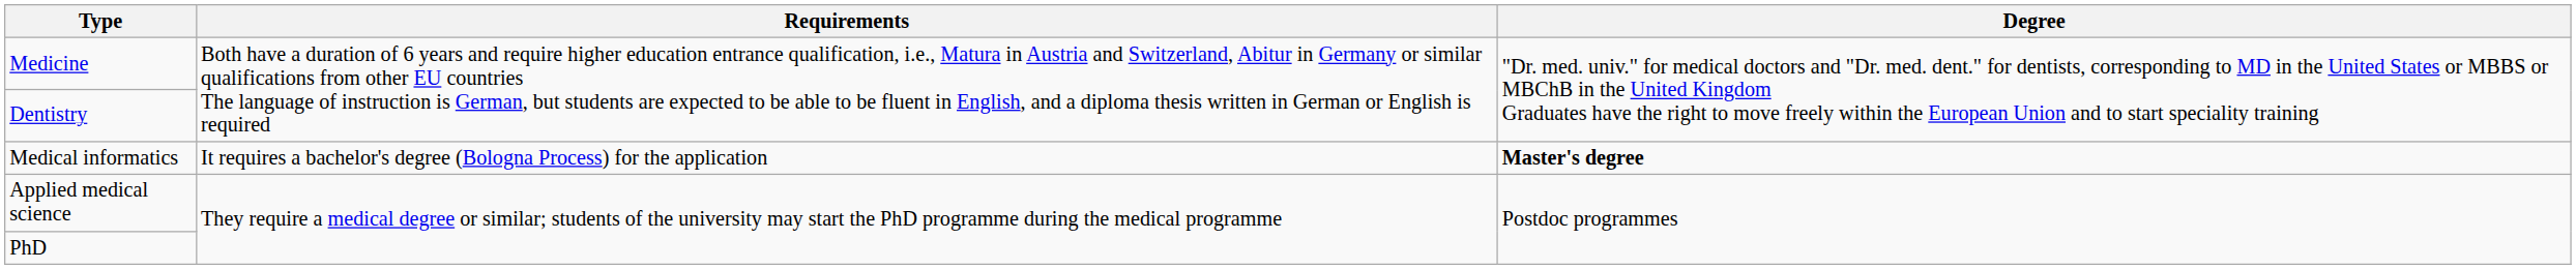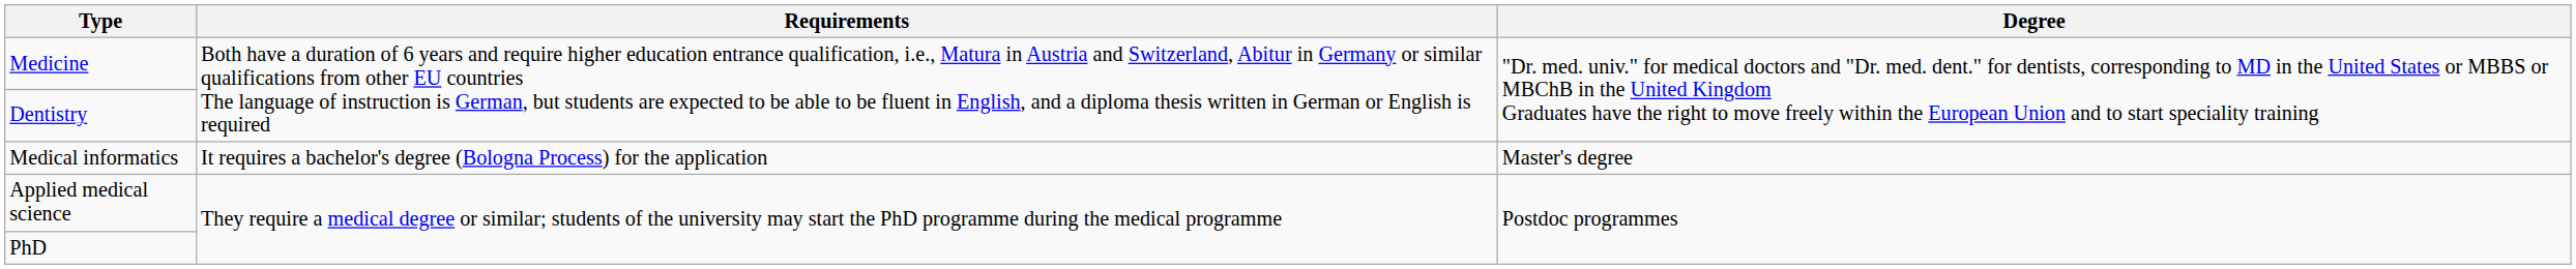Medical informatics | Degree: bold -> normal
